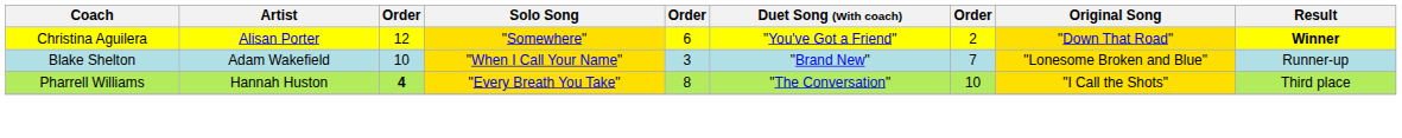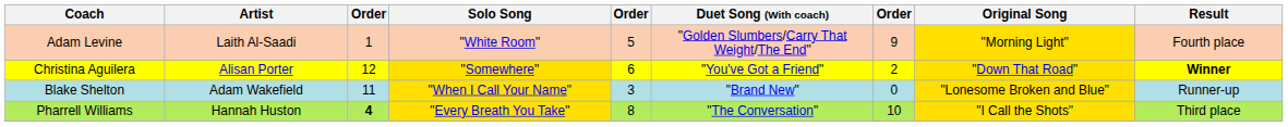+ row: Adam Levine | Laith Al-Saadi | 1 | "White Room" | 5 | "Golden Slumbers/Carry That Weight/The End" | 9 | "Morning Light" | Fourth place
Blake Shelton | column 3: 10 -> 11
Blake Shelton | column 7: 7 -> 0
